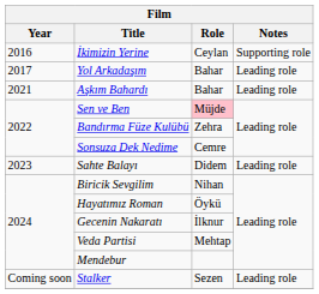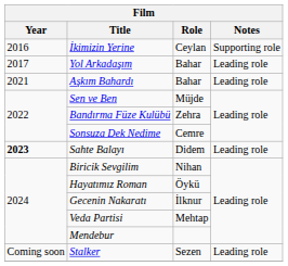Sen ve Ben | Role: pink background -> no background
Sahte Balayı | Year: normal -> bold
